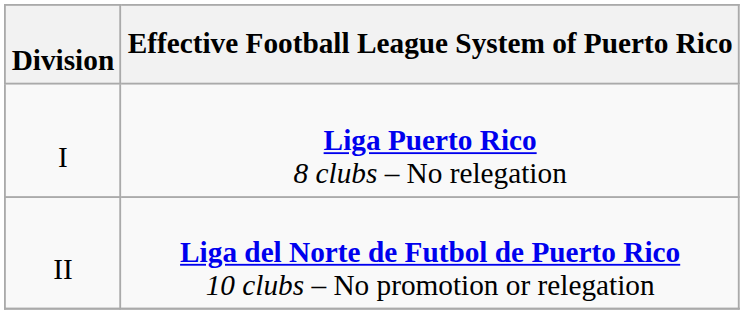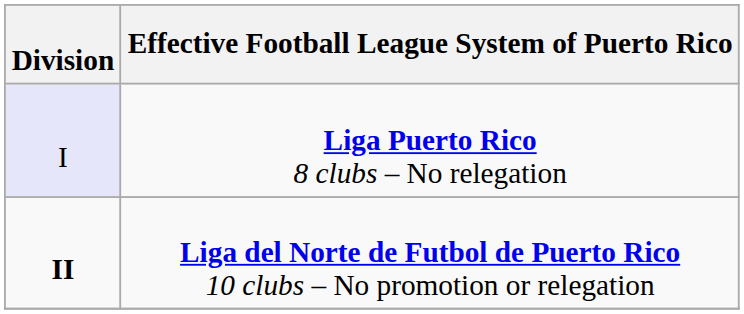I | Division: no background -> lavender background
II | Division: normal -> bold
